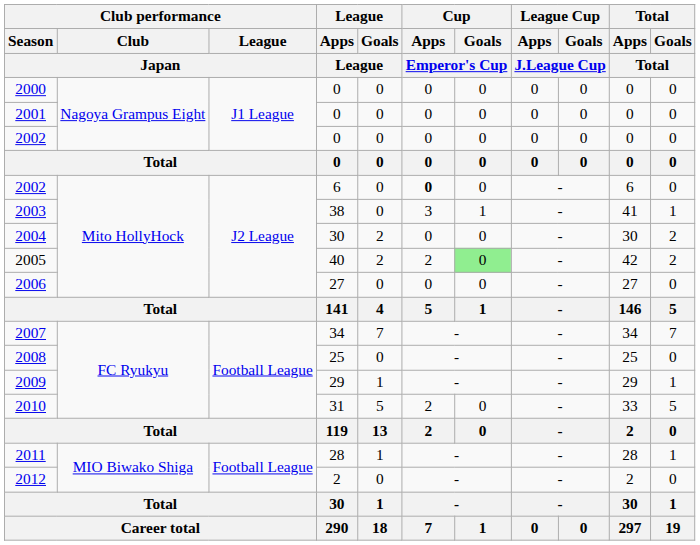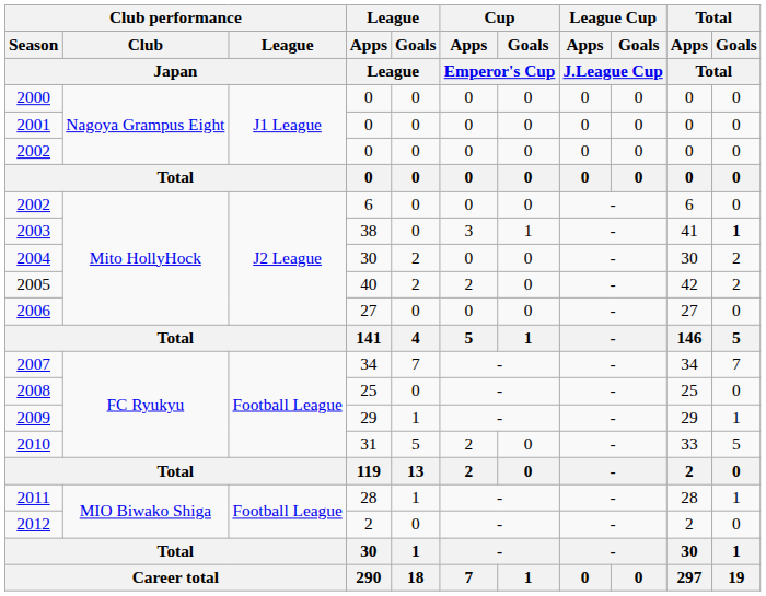2002 / 6 | Cup / Apps / Emperor's Cup: bold -> normal
2003 | Total / Goals / Total: normal -> bold
2005 | Cup / Goals / Emperor's Cup: lightgreen background -> no background
